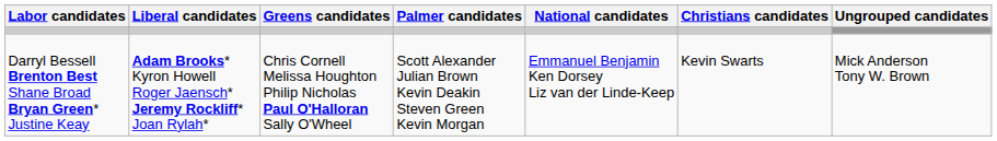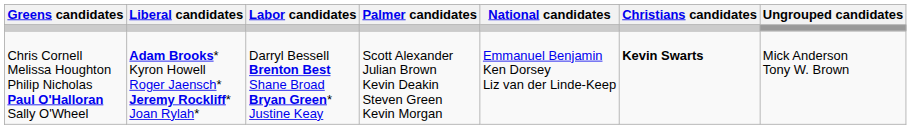columns swapped: Labor candidates <-> Greens candidates
row 3 | Christians candidates: normal -> bold
